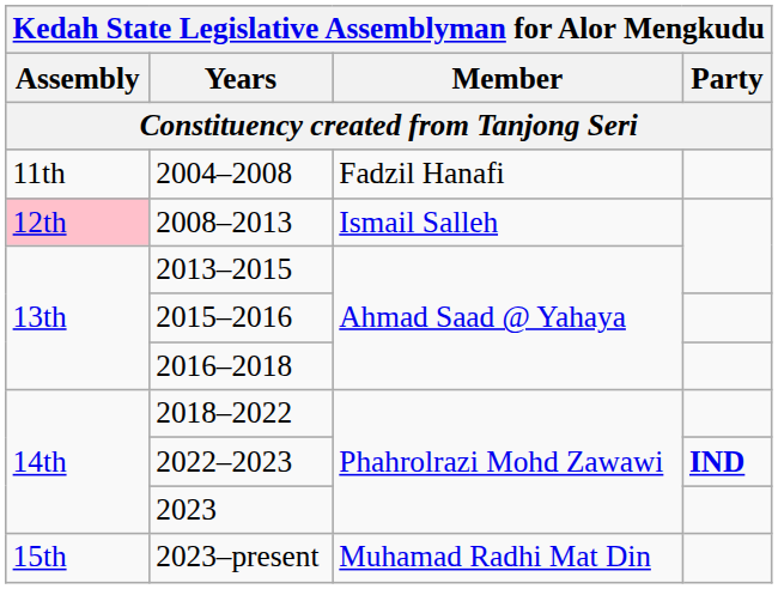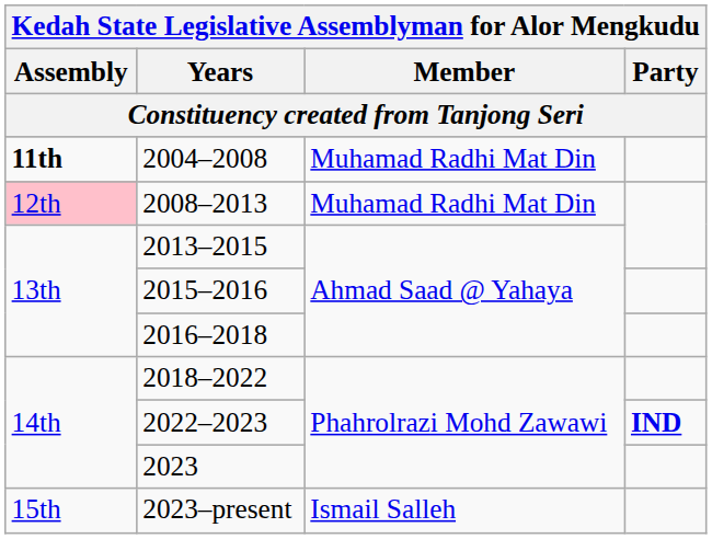2004–2008 | Assembly: normal -> bold
2004–2008 | Member: Fadzil Hanafi -> Muhamad Radhi Mat Din
2008–2013 | Member: Ismail Salleh -> Muhamad Radhi Mat Din
2023–present | Member: Muhamad Radhi Mat Din -> Ismail Salleh
